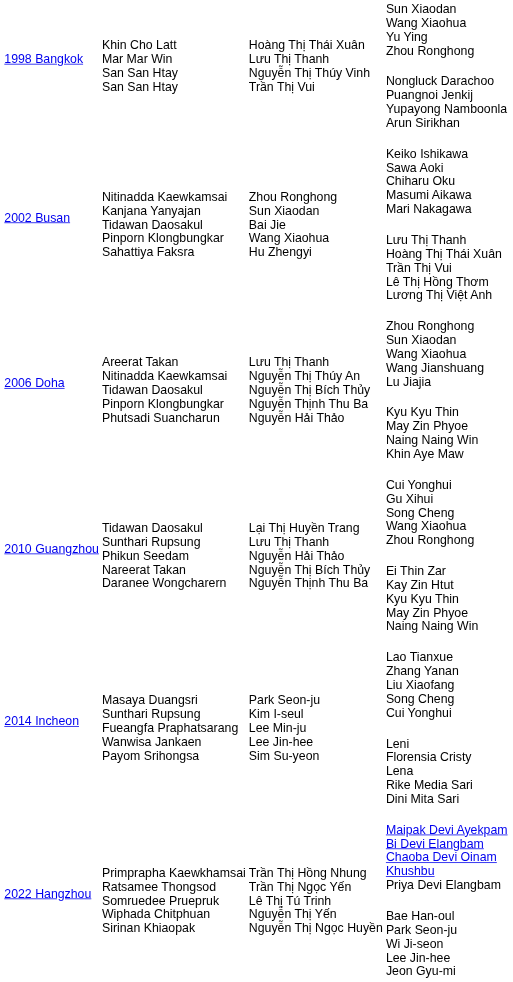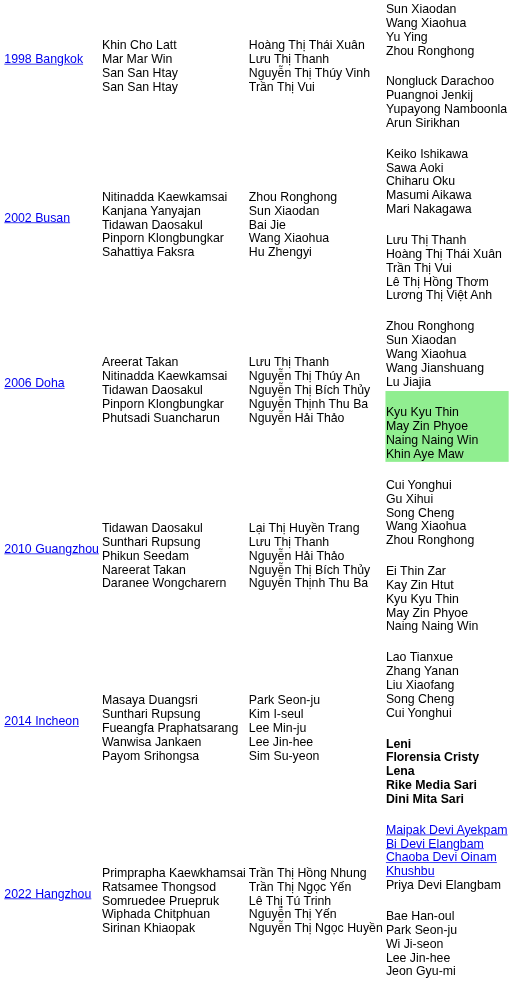Kyu Kyu Thin May Zin Phyoe Naing Naing Win Khin Aye Maw | column 4: no background -> lightgreen background
Leni Florensia Cristy Lena Rike Media Sari Dini Mita Sari | column 4: normal -> bold
